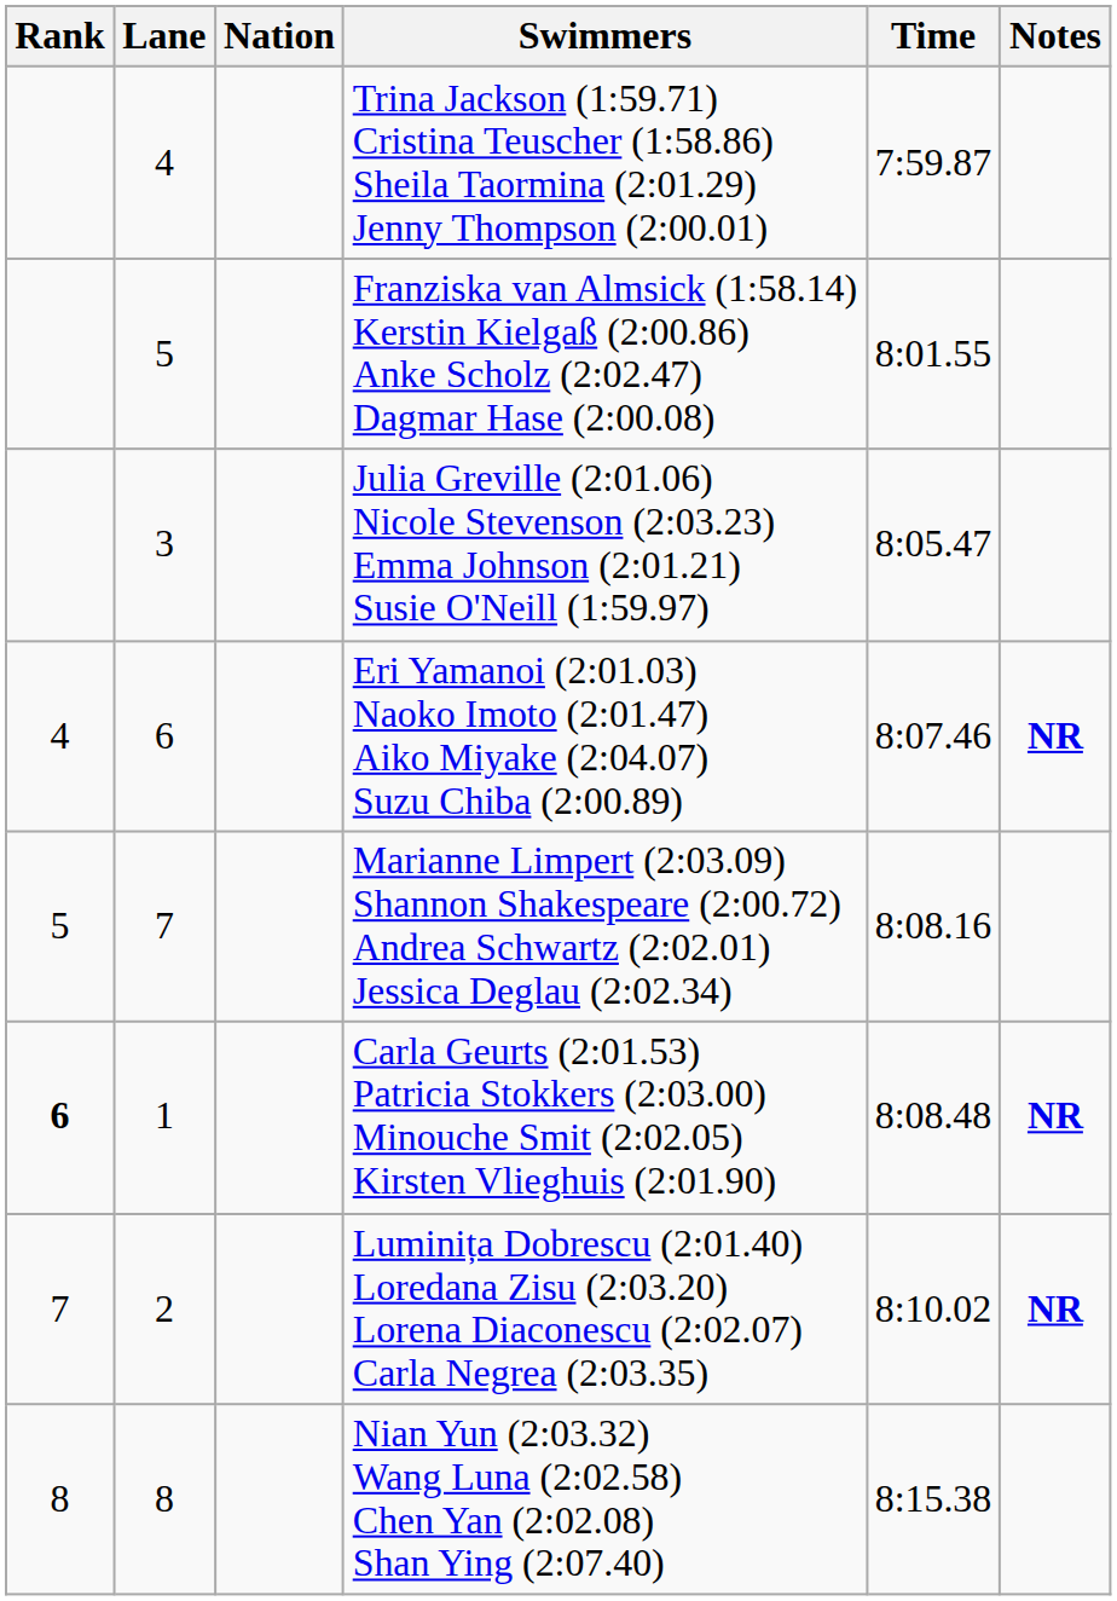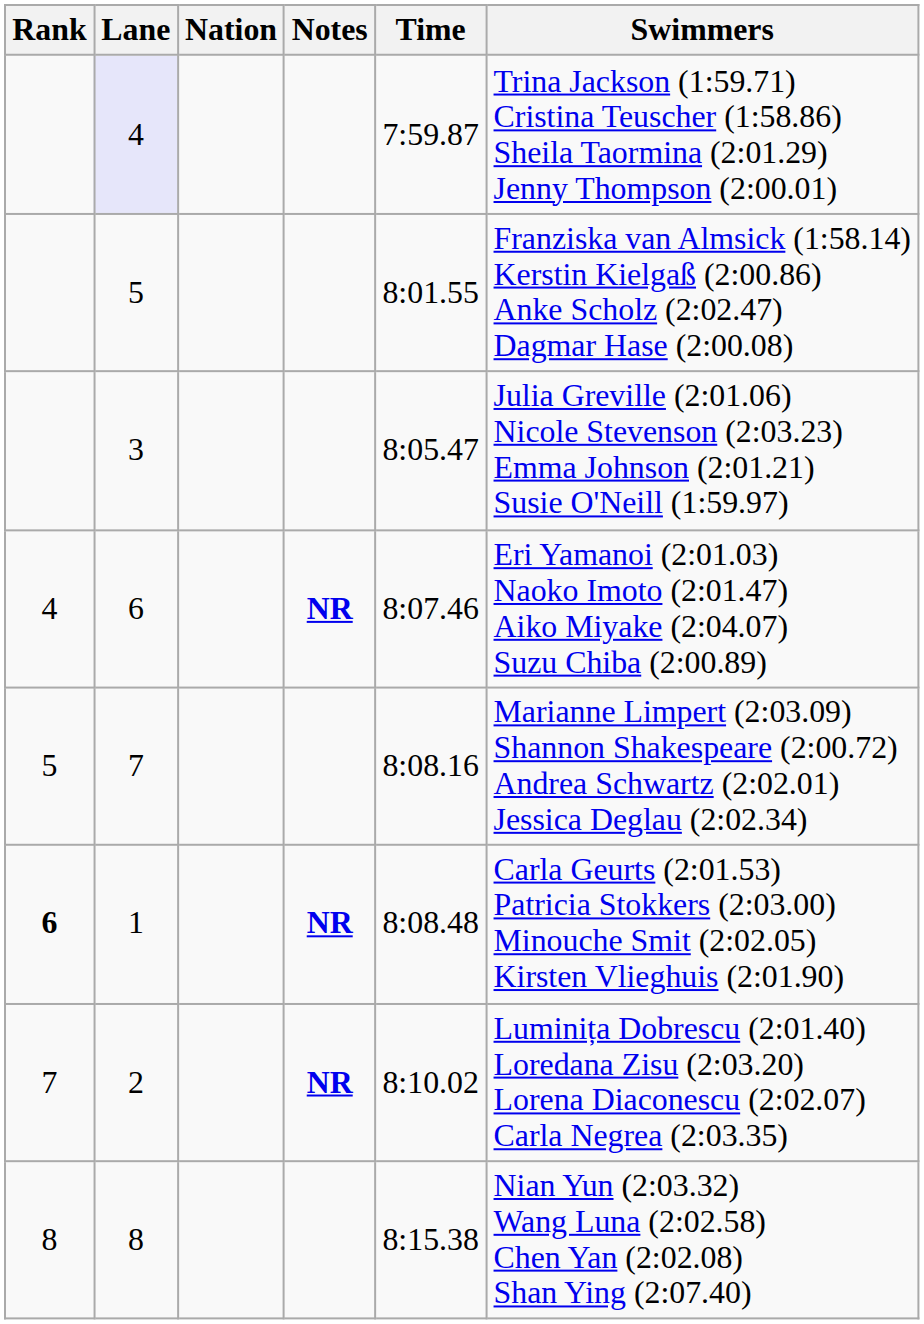columns swapped: Swimmers <-> Notes
row 2 | Lane: no background -> lavender background
